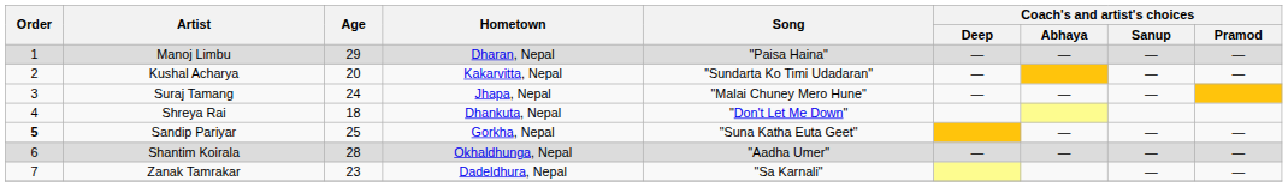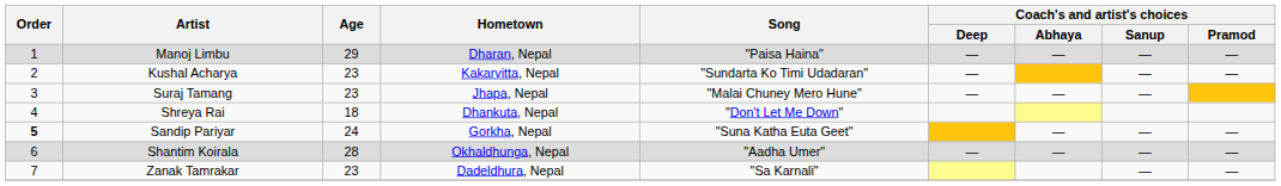Kushal Acharya | Age: 20 -> 23
Suraj Tamang | Age: 24 -> 23
Sandip Pariyar | Age: 25 -> 24
